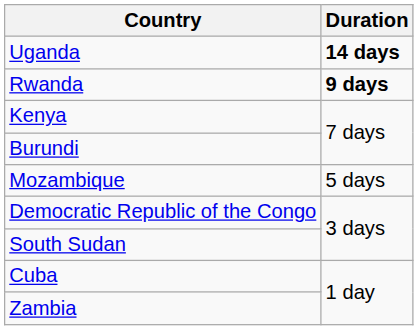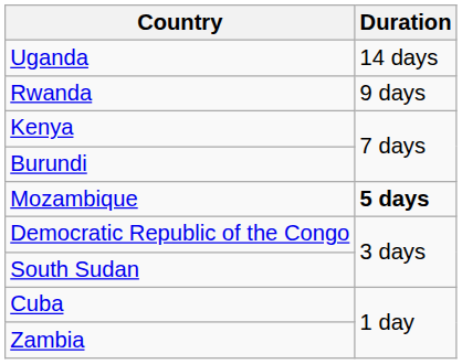Uganda | Duration: bold -> normal
Rwanda | Duration: bold -> normal
Mozambique | Duration: normal -> bold
